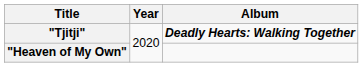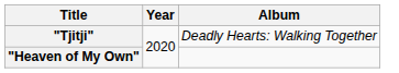"Tjitji" | Album: bold -> normal
